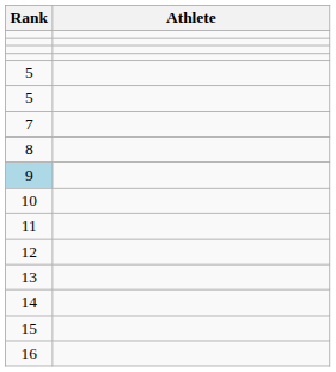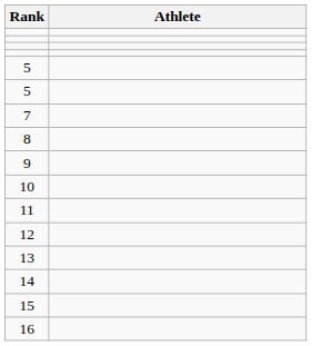row 10 | Rank: lightblue background -> no background
